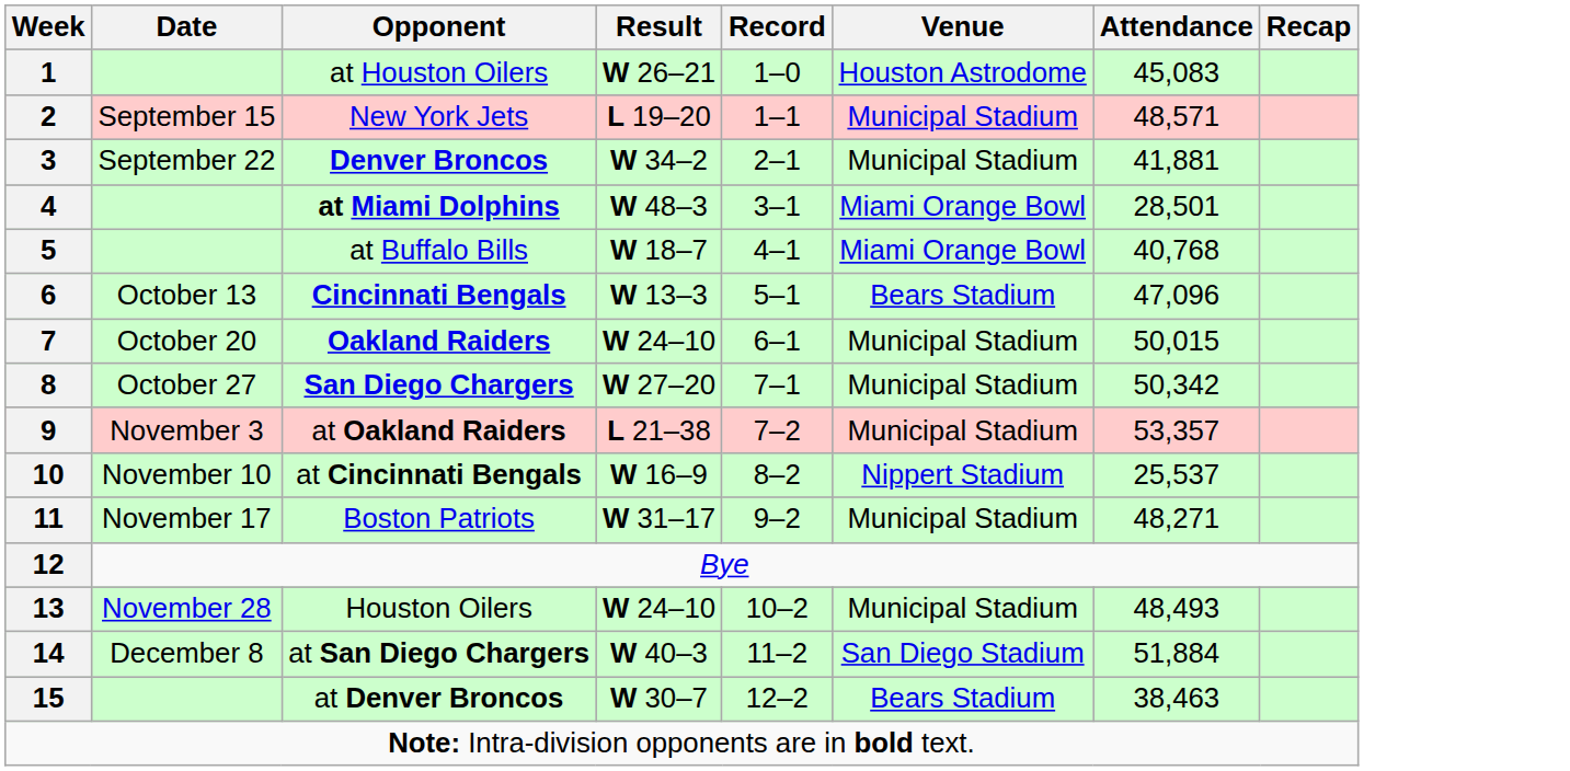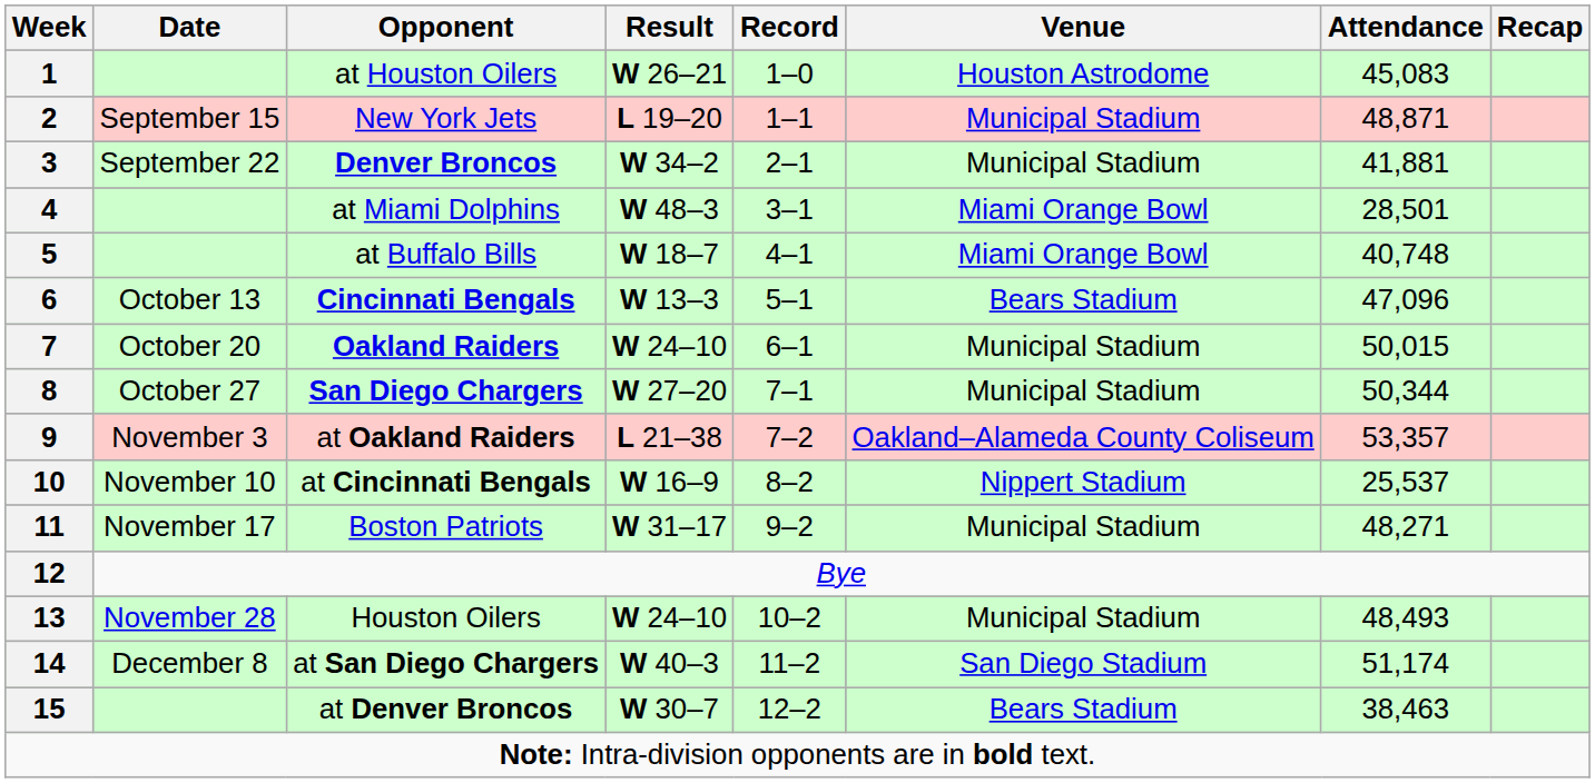2 | Attendance: 48,571 -> 48,871
4 | Opponent: bold -> normal
5 | Attendance: 40,768 -> 40,748
8 | Attendance: 50,342 -> 50,344
9 | Venue: Municipal Stadium -> Oakland–Alameda County Coliseum
14 | Attendance: 51,884 -> 51,174
